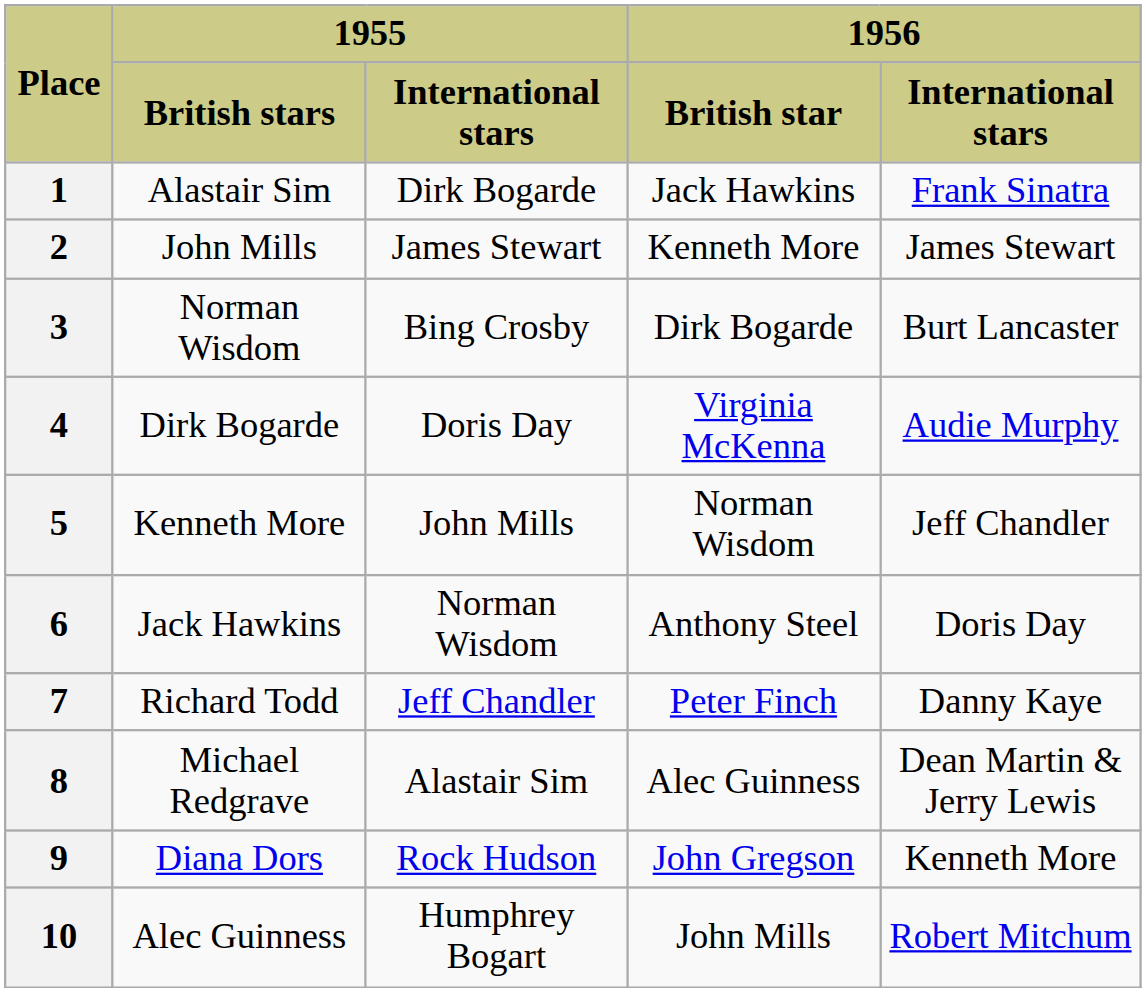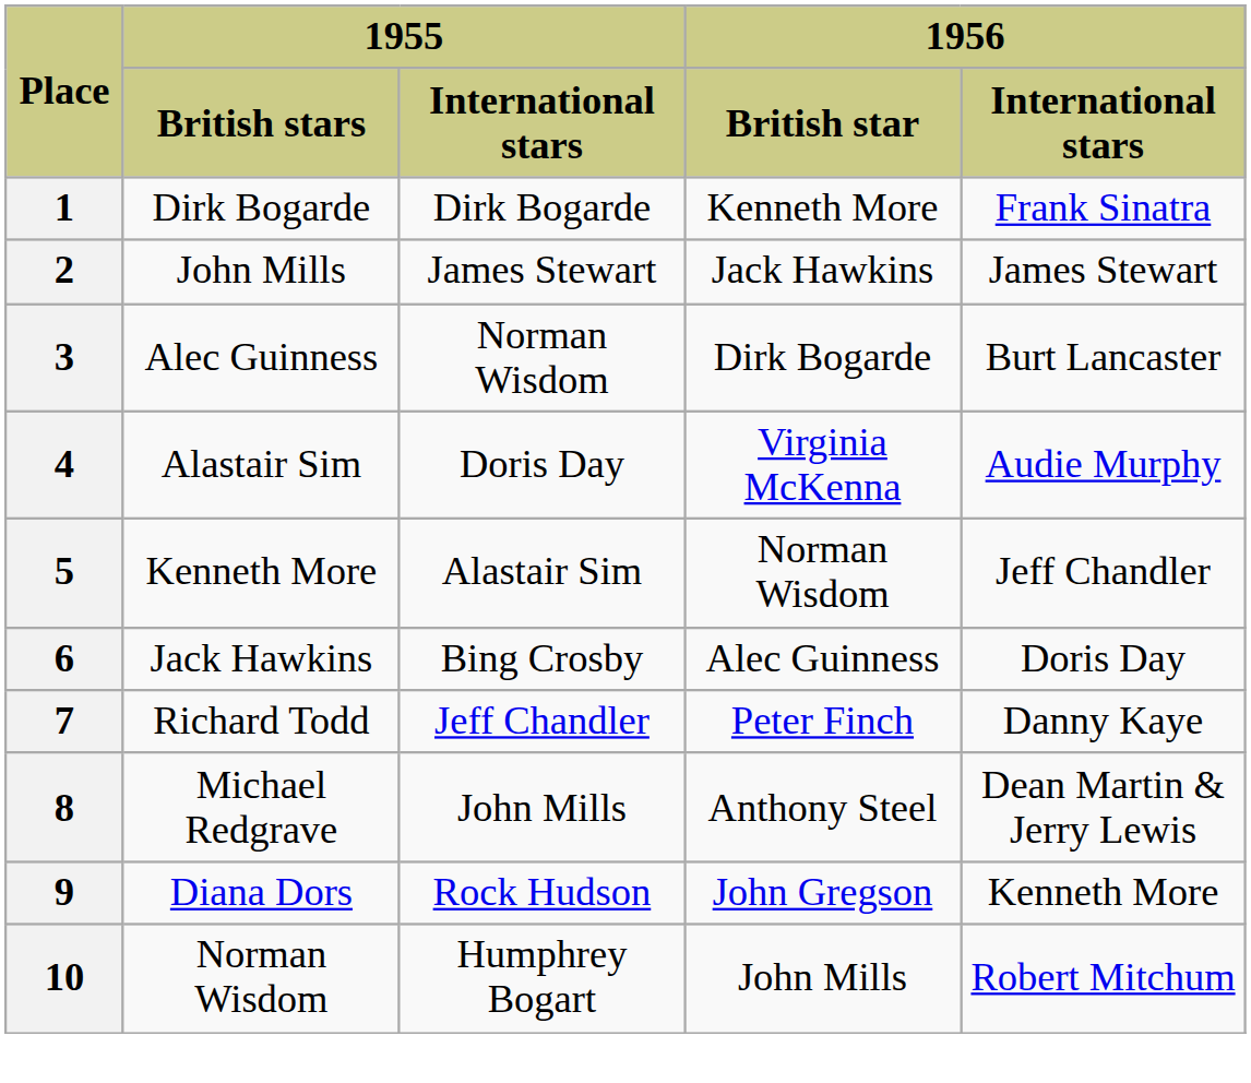1 | 1955 / British stars: Alastair Sim -> Dirk Bogarde
1 | 1956 / British star: Jack Hawkins -> Kenneth More
2 | 1956 / British star: Kenneth More -> Jack Hawkins
3 | 1955 / British stars: Norman Wisdom -> Alec Guinness
3 | 1955 / International stars: Bing Crosby -> Norman Wisdom
4 | 1955 / British stars: Dirk Bogarde -> Alastair Sim
5 | 1955 / International stars: John Mills -> Alastair Sim
6 | 1955 / International stars: Norman Wisdom -> Bing Crosby
6 | 1956 / British star: Anthony Steel -> Alec Guinness
8 | 1955 / International stars: Alastair Sim -> John Mills
8 | 1956 / British star: Alec Guinness -> Anthony Steel
10 | 1955 / British stars: Alec Guinness -> Norman Wisdom
